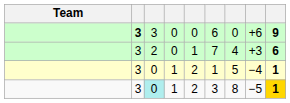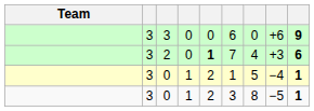row 2 | column 2: bold -> normal
row 3 | column 5: normal -> bold
row 5 | column 3: paleturquoise background -> no background
row 5 | column 9: gold background -> no background
